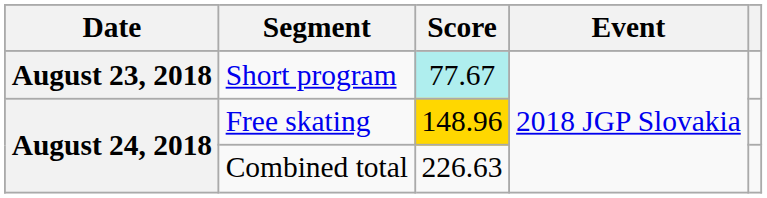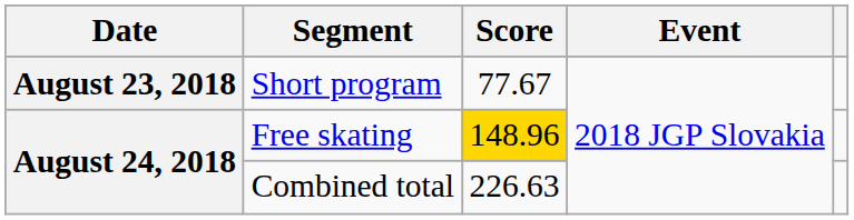Short program | Score: paleturquoise background -> no background
